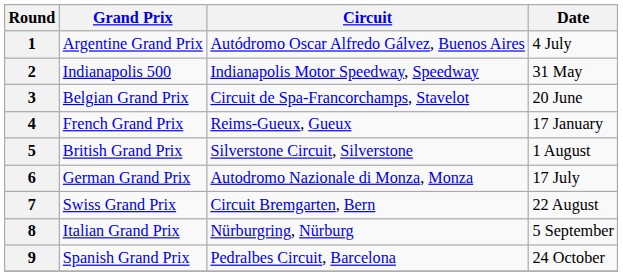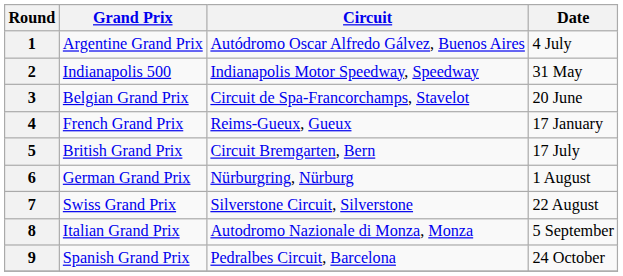5 | Circuit: Silverstone Circuit, Silverstone -> Circuit Bremgarten, Bern
5 | Date: 1 August -> 17 July
6 | Circuit: Autodromo Nazionale di Monza, Monza -> Nürburgring, Nürburg
6 | Date: 17 July -> 1 August
7 | Circuit: Circuit Bremgarten, Bern -> Silverstone Circuit, Silverstone
8 | Circuit: Nürburgring, Nürburg -> Autodromo Nazionale di Monza, Monza
